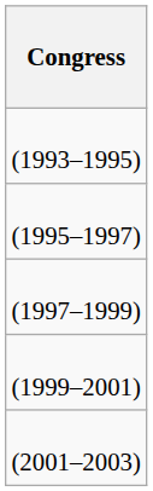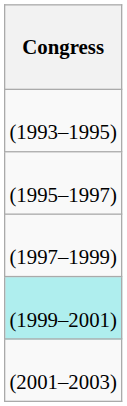row 5 | column 1: no background -> paleturquoise background
